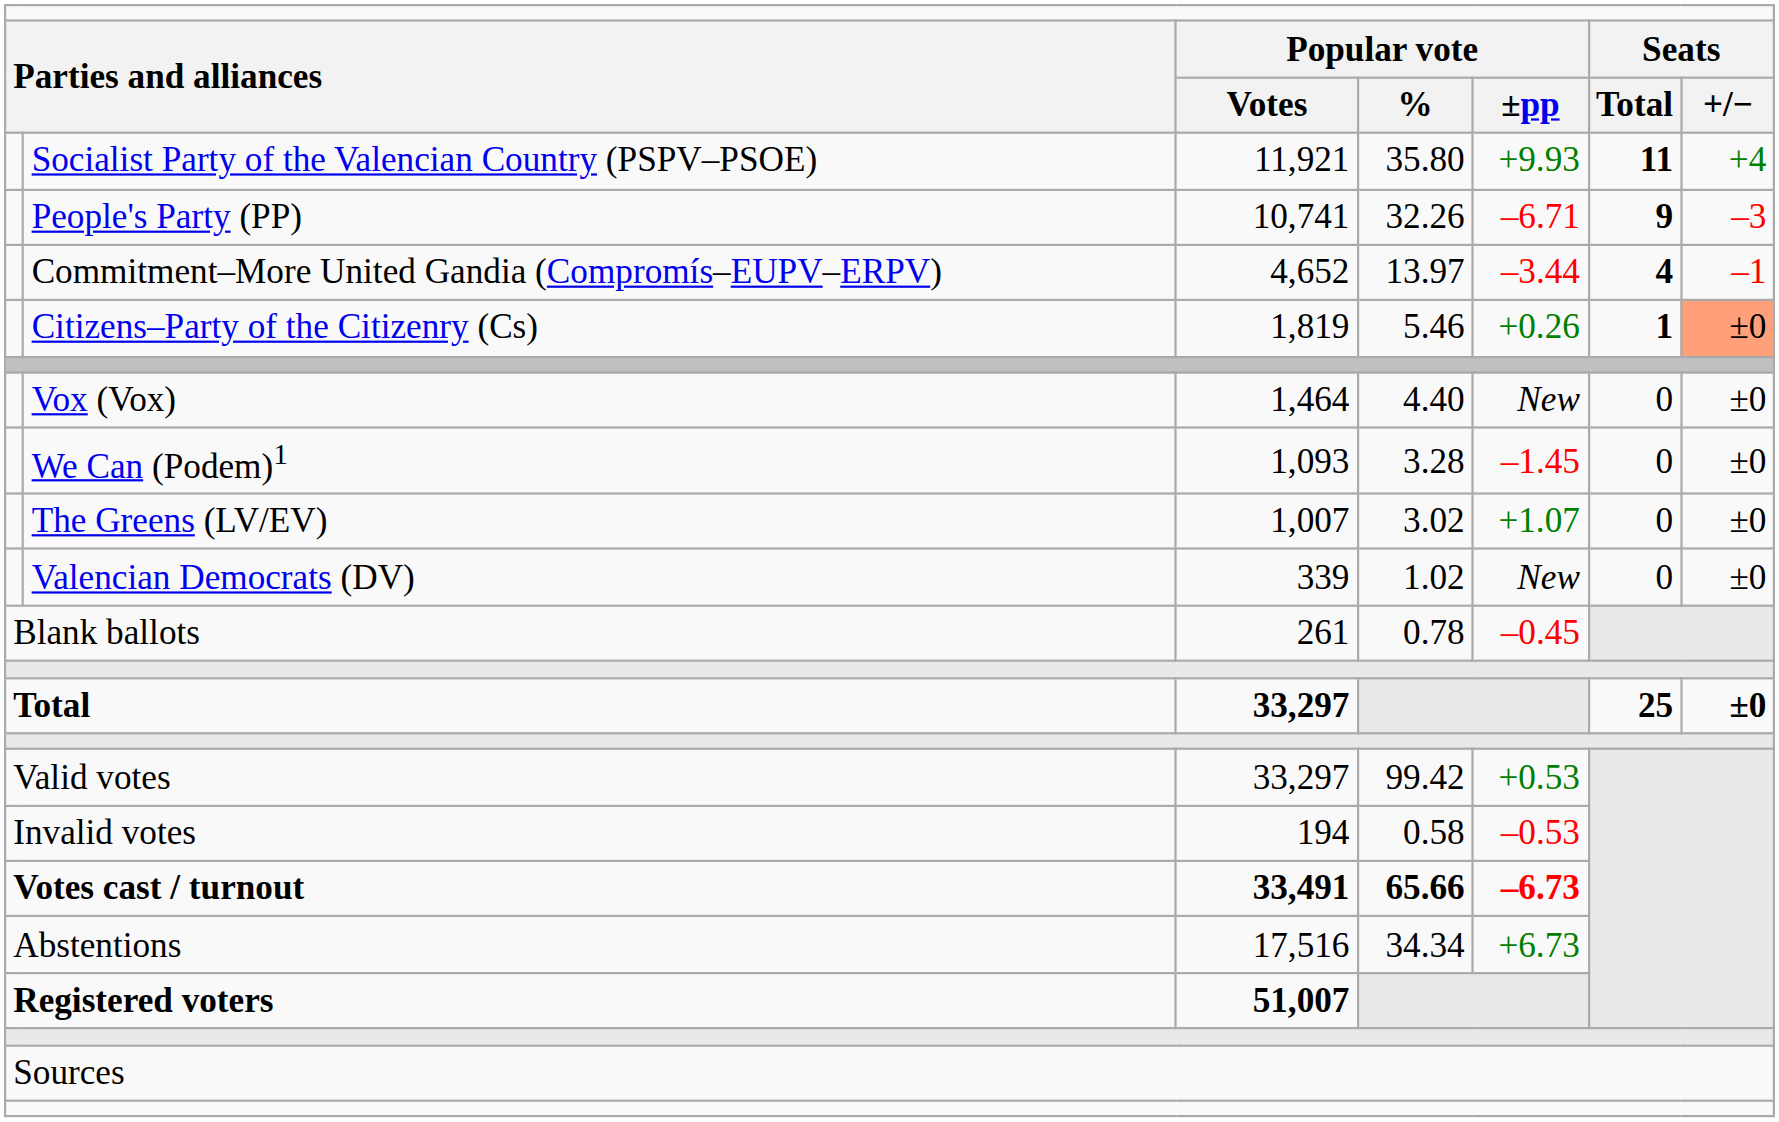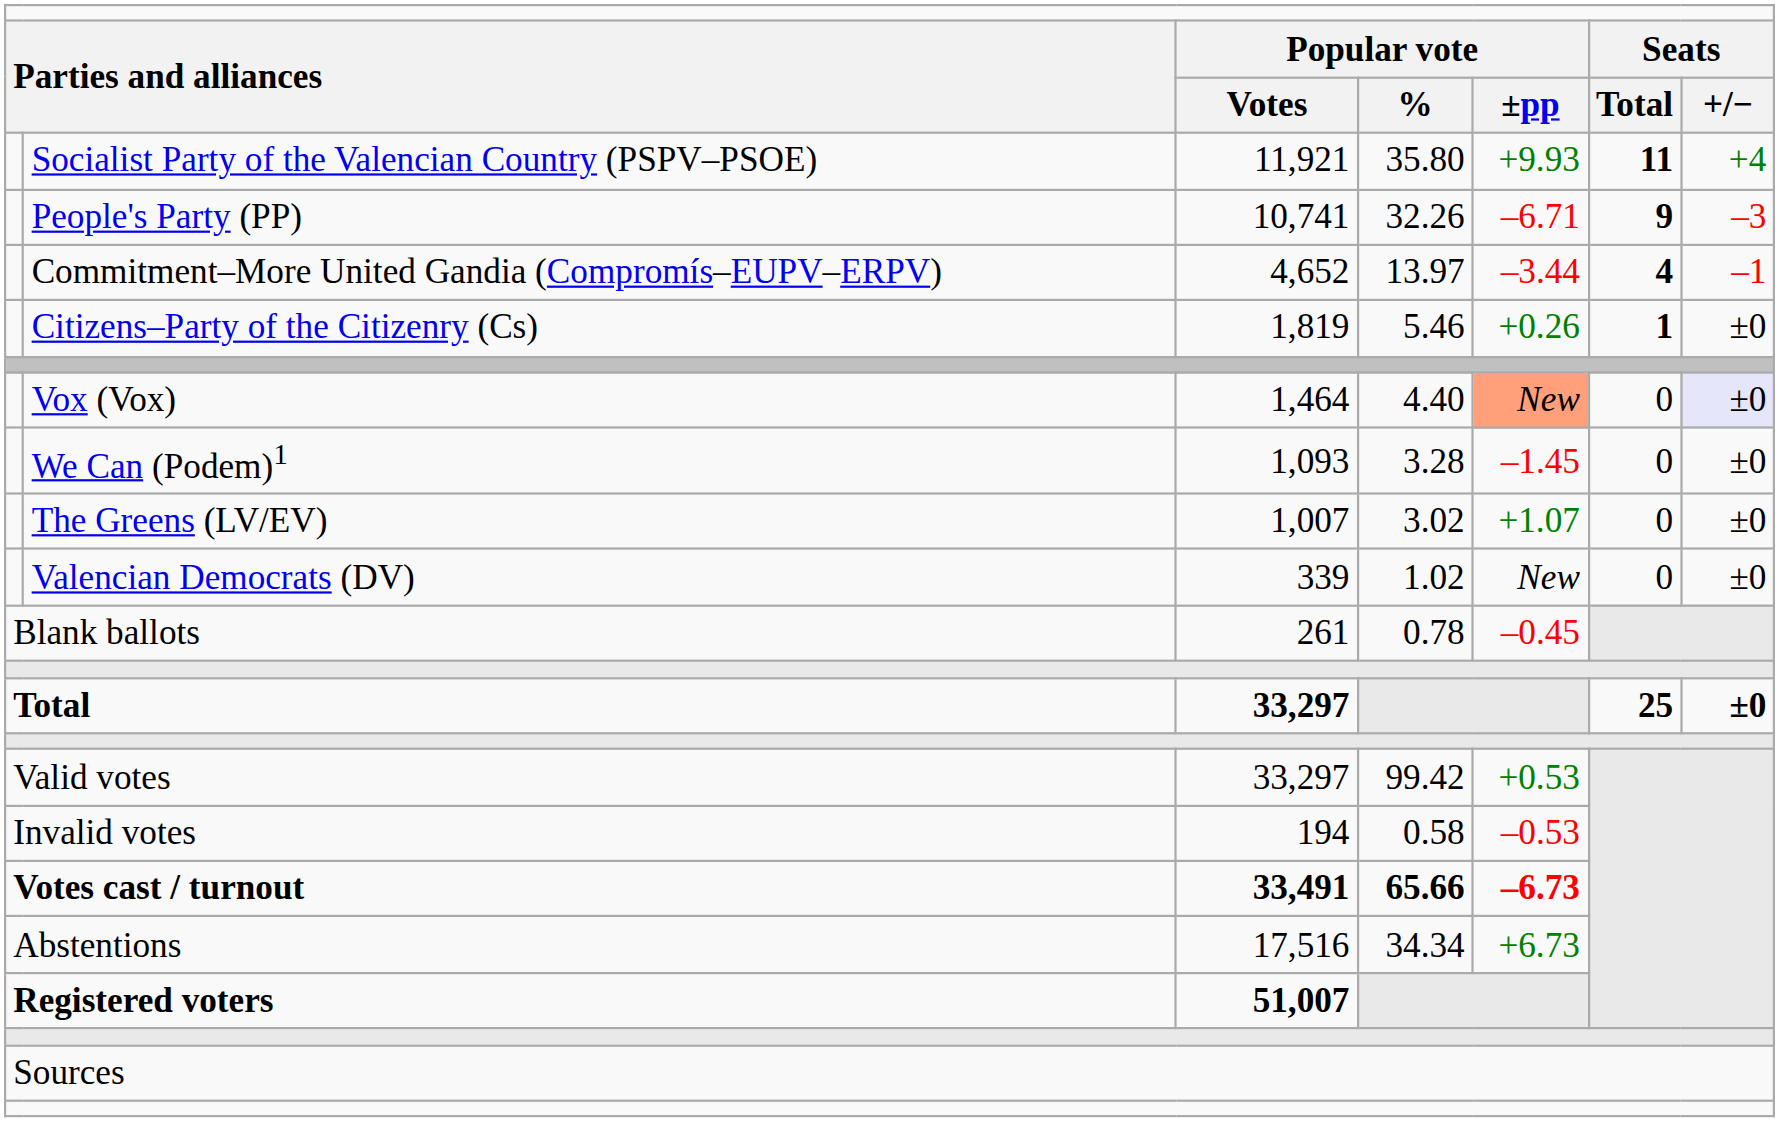Citizens–Party of the Citizenry (Cs) | column 7: lightsalmon background -> no background
Vox (Vox) | column 5: no background -> lightsalmon background
Vox (Vox) | column 7: no background -> lavender background
